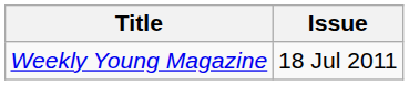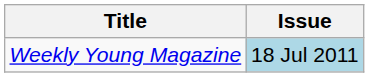Weekly Young Magazine | Issue: no background -> lightblue background
